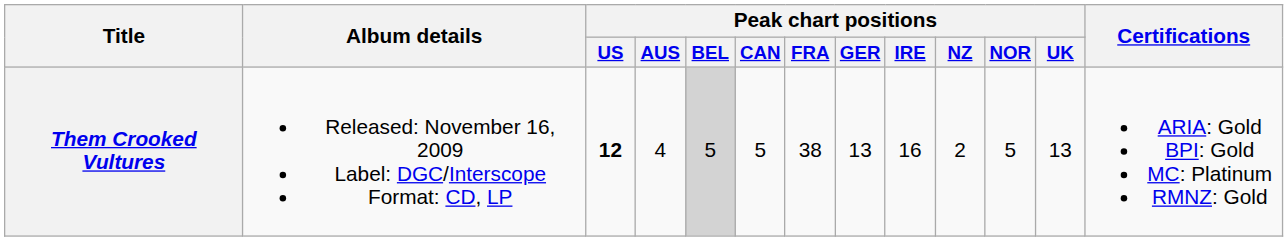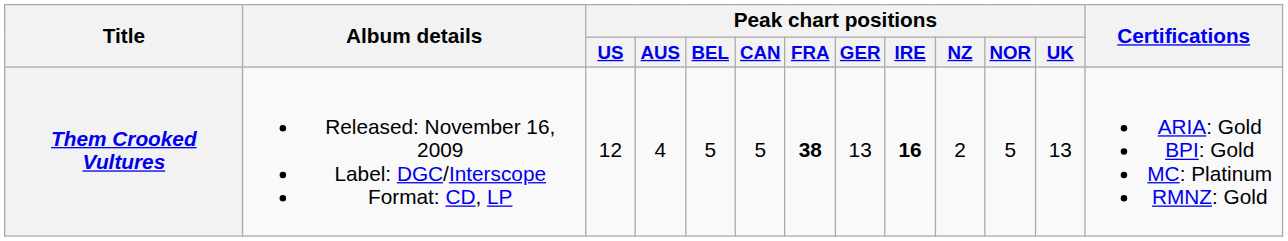Them Crooked Vultures | Peak chart positions / US: bold -> normal
Them Crooked Vultures | Peak chart positions / BEL: lightgrey background -> no background
Them Crooked Vultures | Peak chart positions / FRA: normal -> bold
Them Crooked Vultures | Peak chart positions / IRE: normal -> bold
